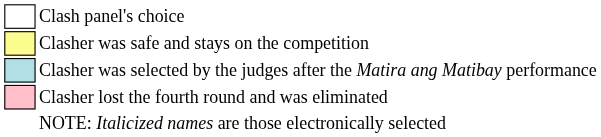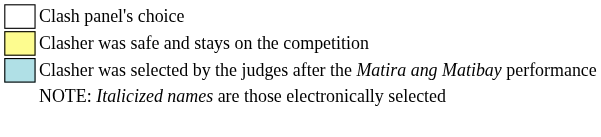- row: Clasher lost the fourth round and was eliminated
